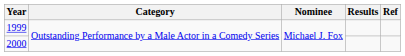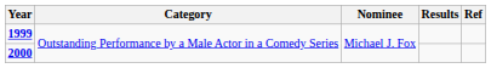1999 | Year: normal -> bold
2000 | Year: normal -> bold
